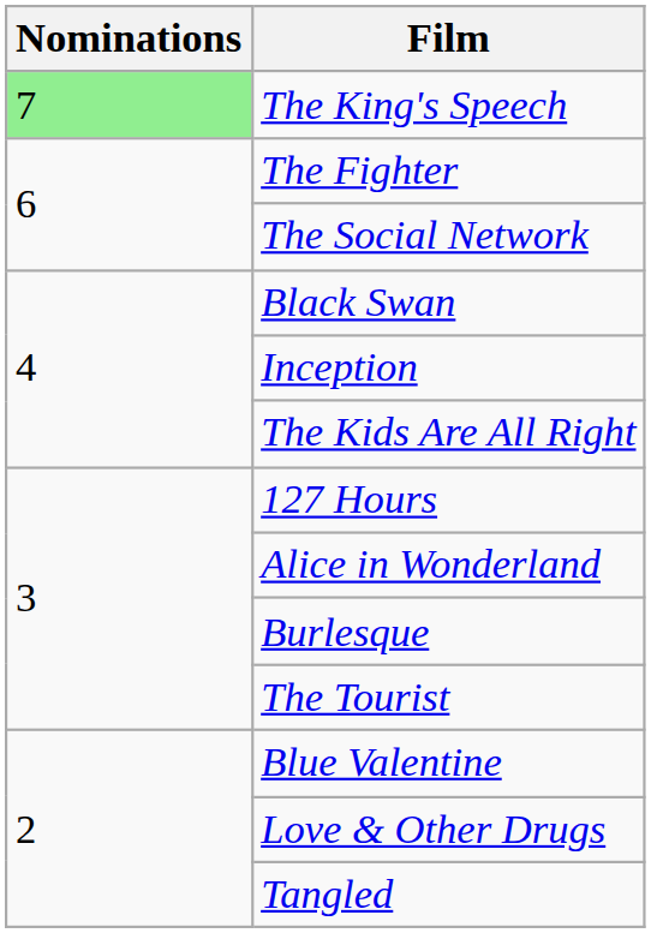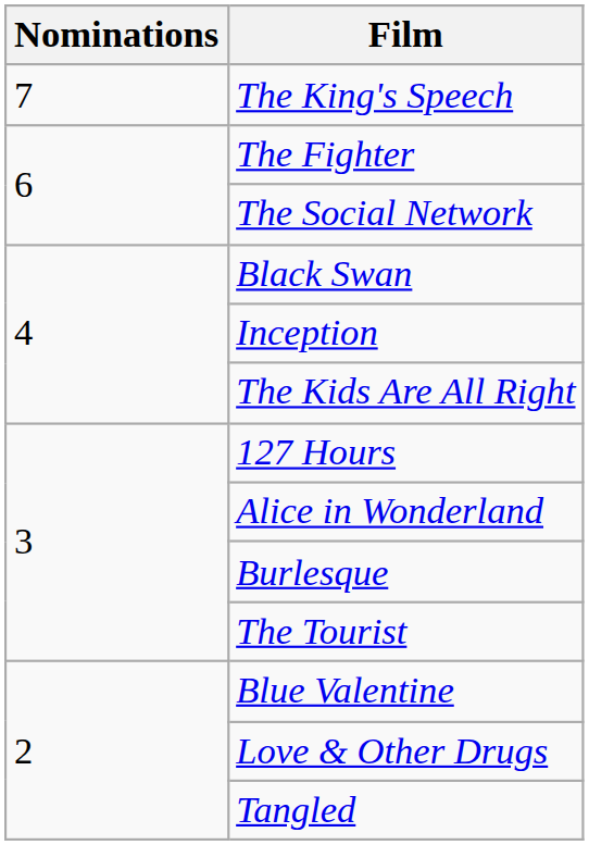The King's Speech | Nominations: lightgreen background -> no background
